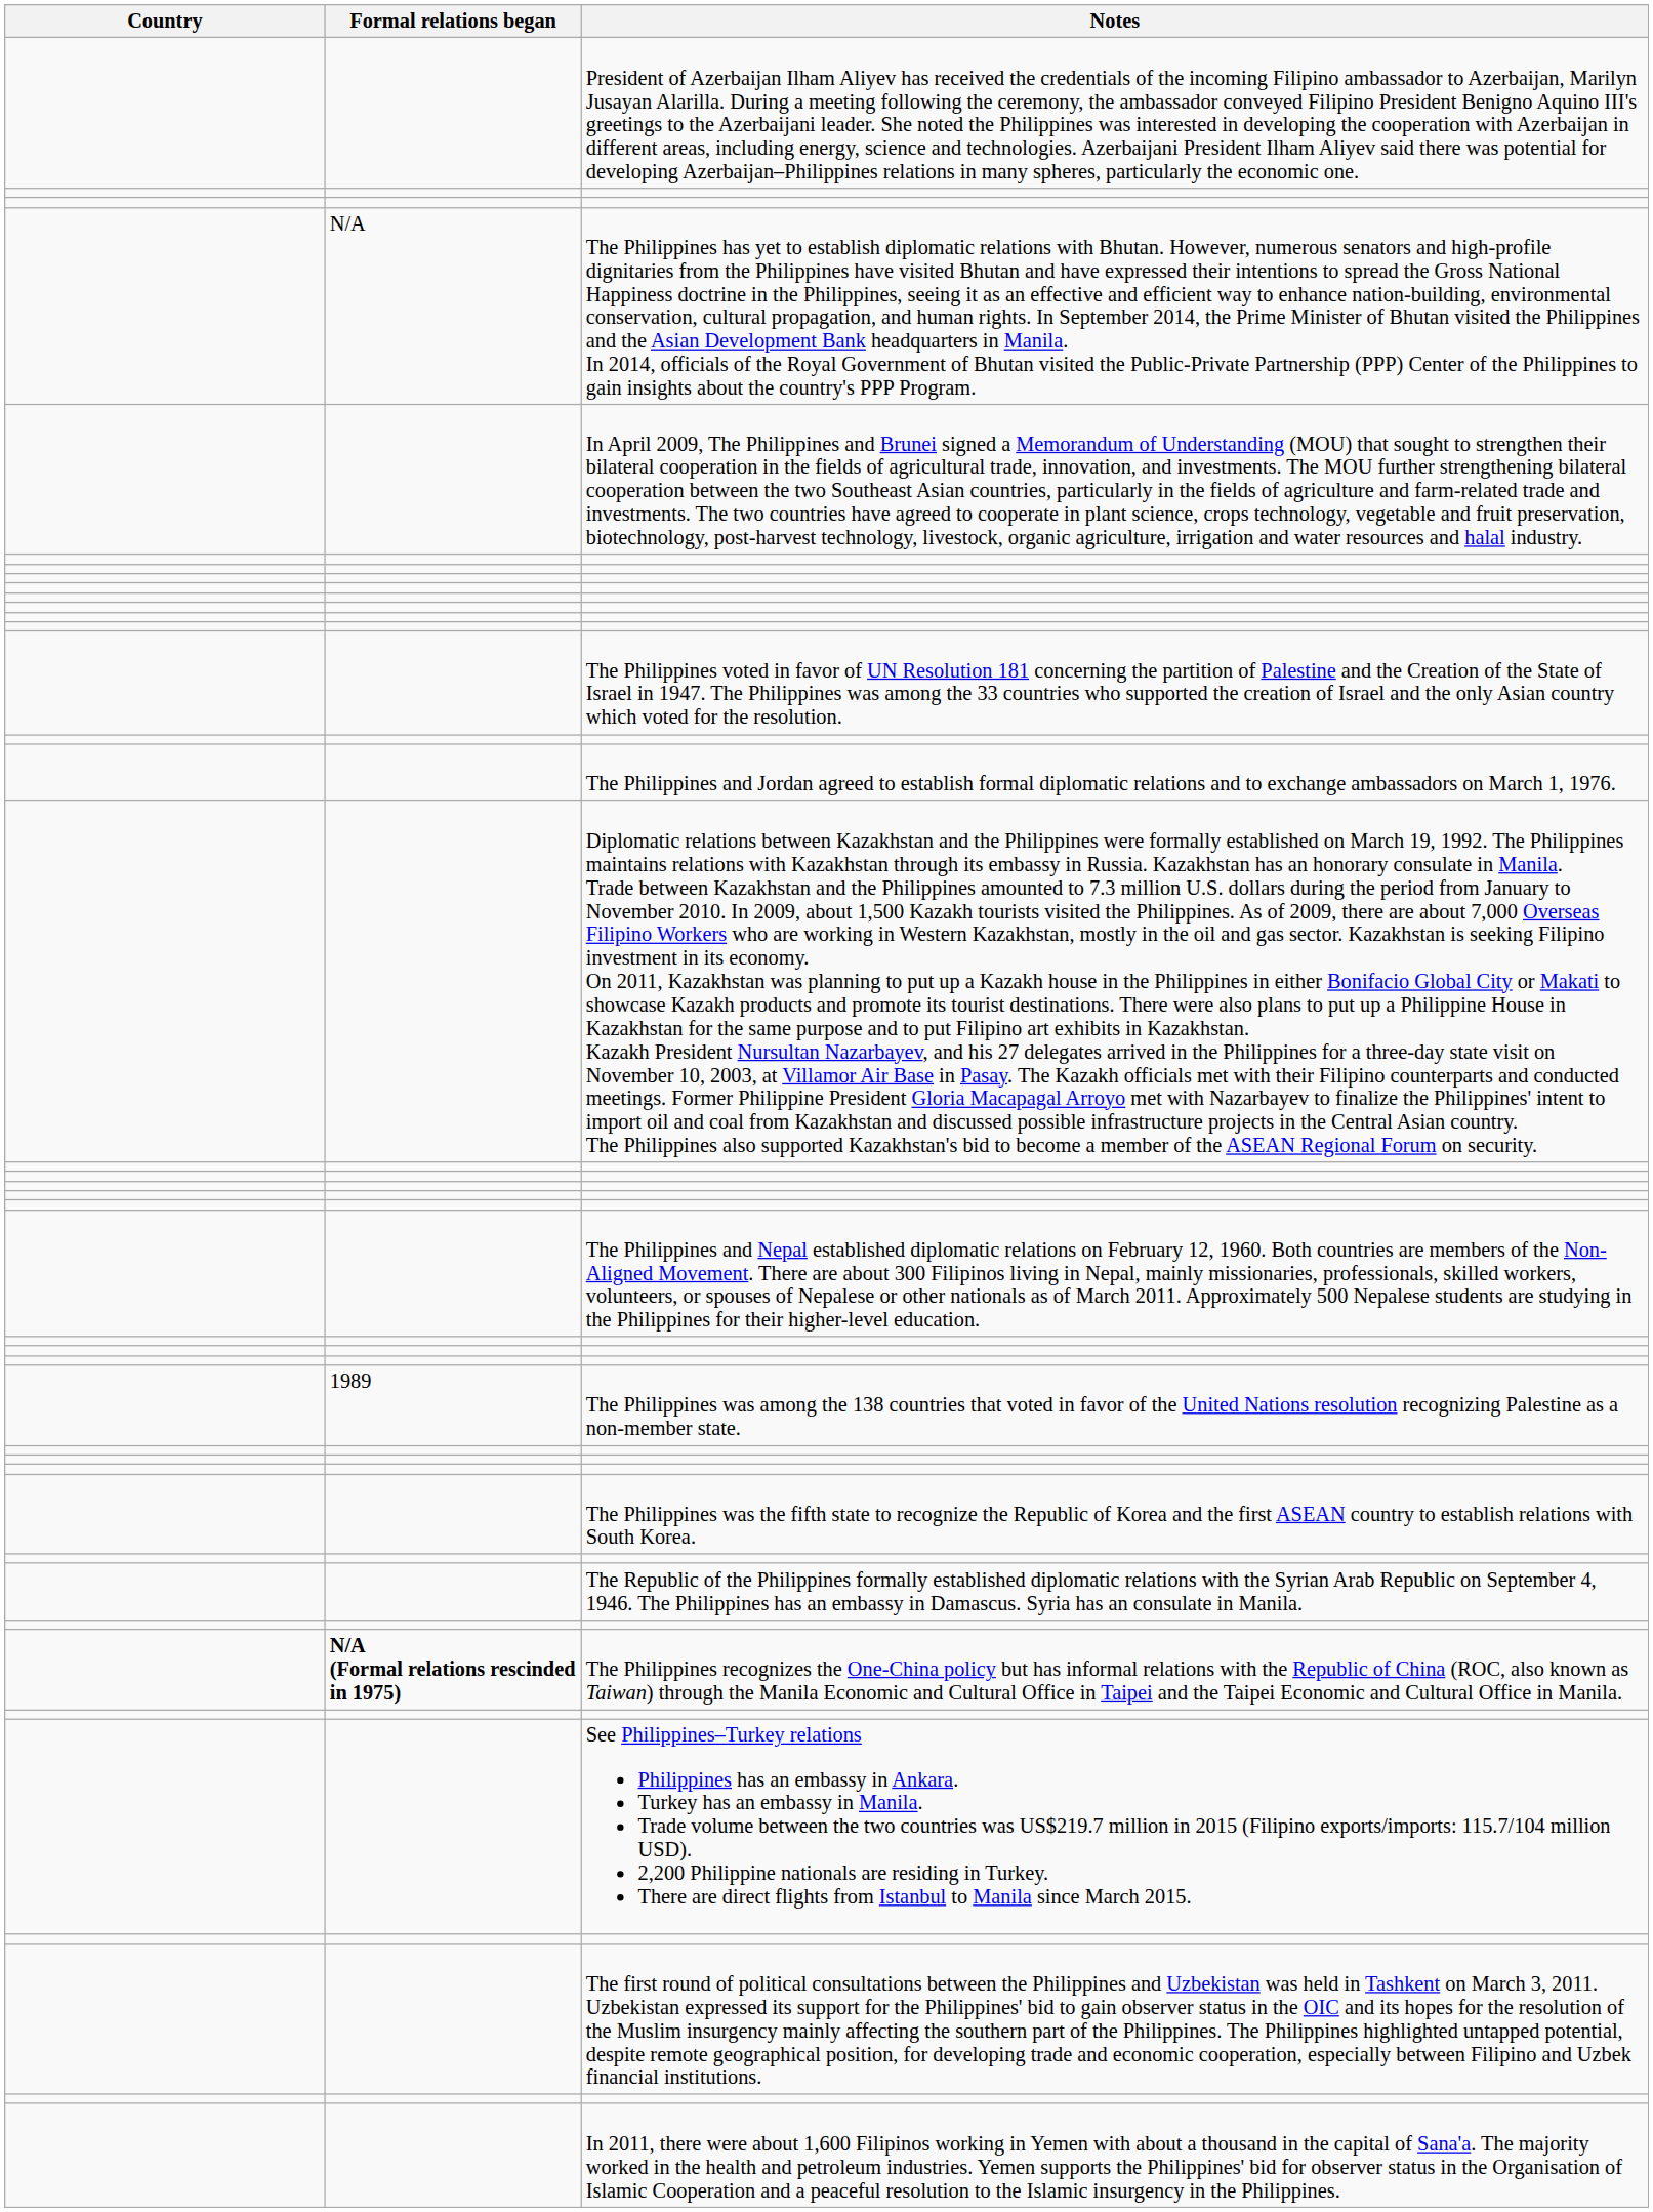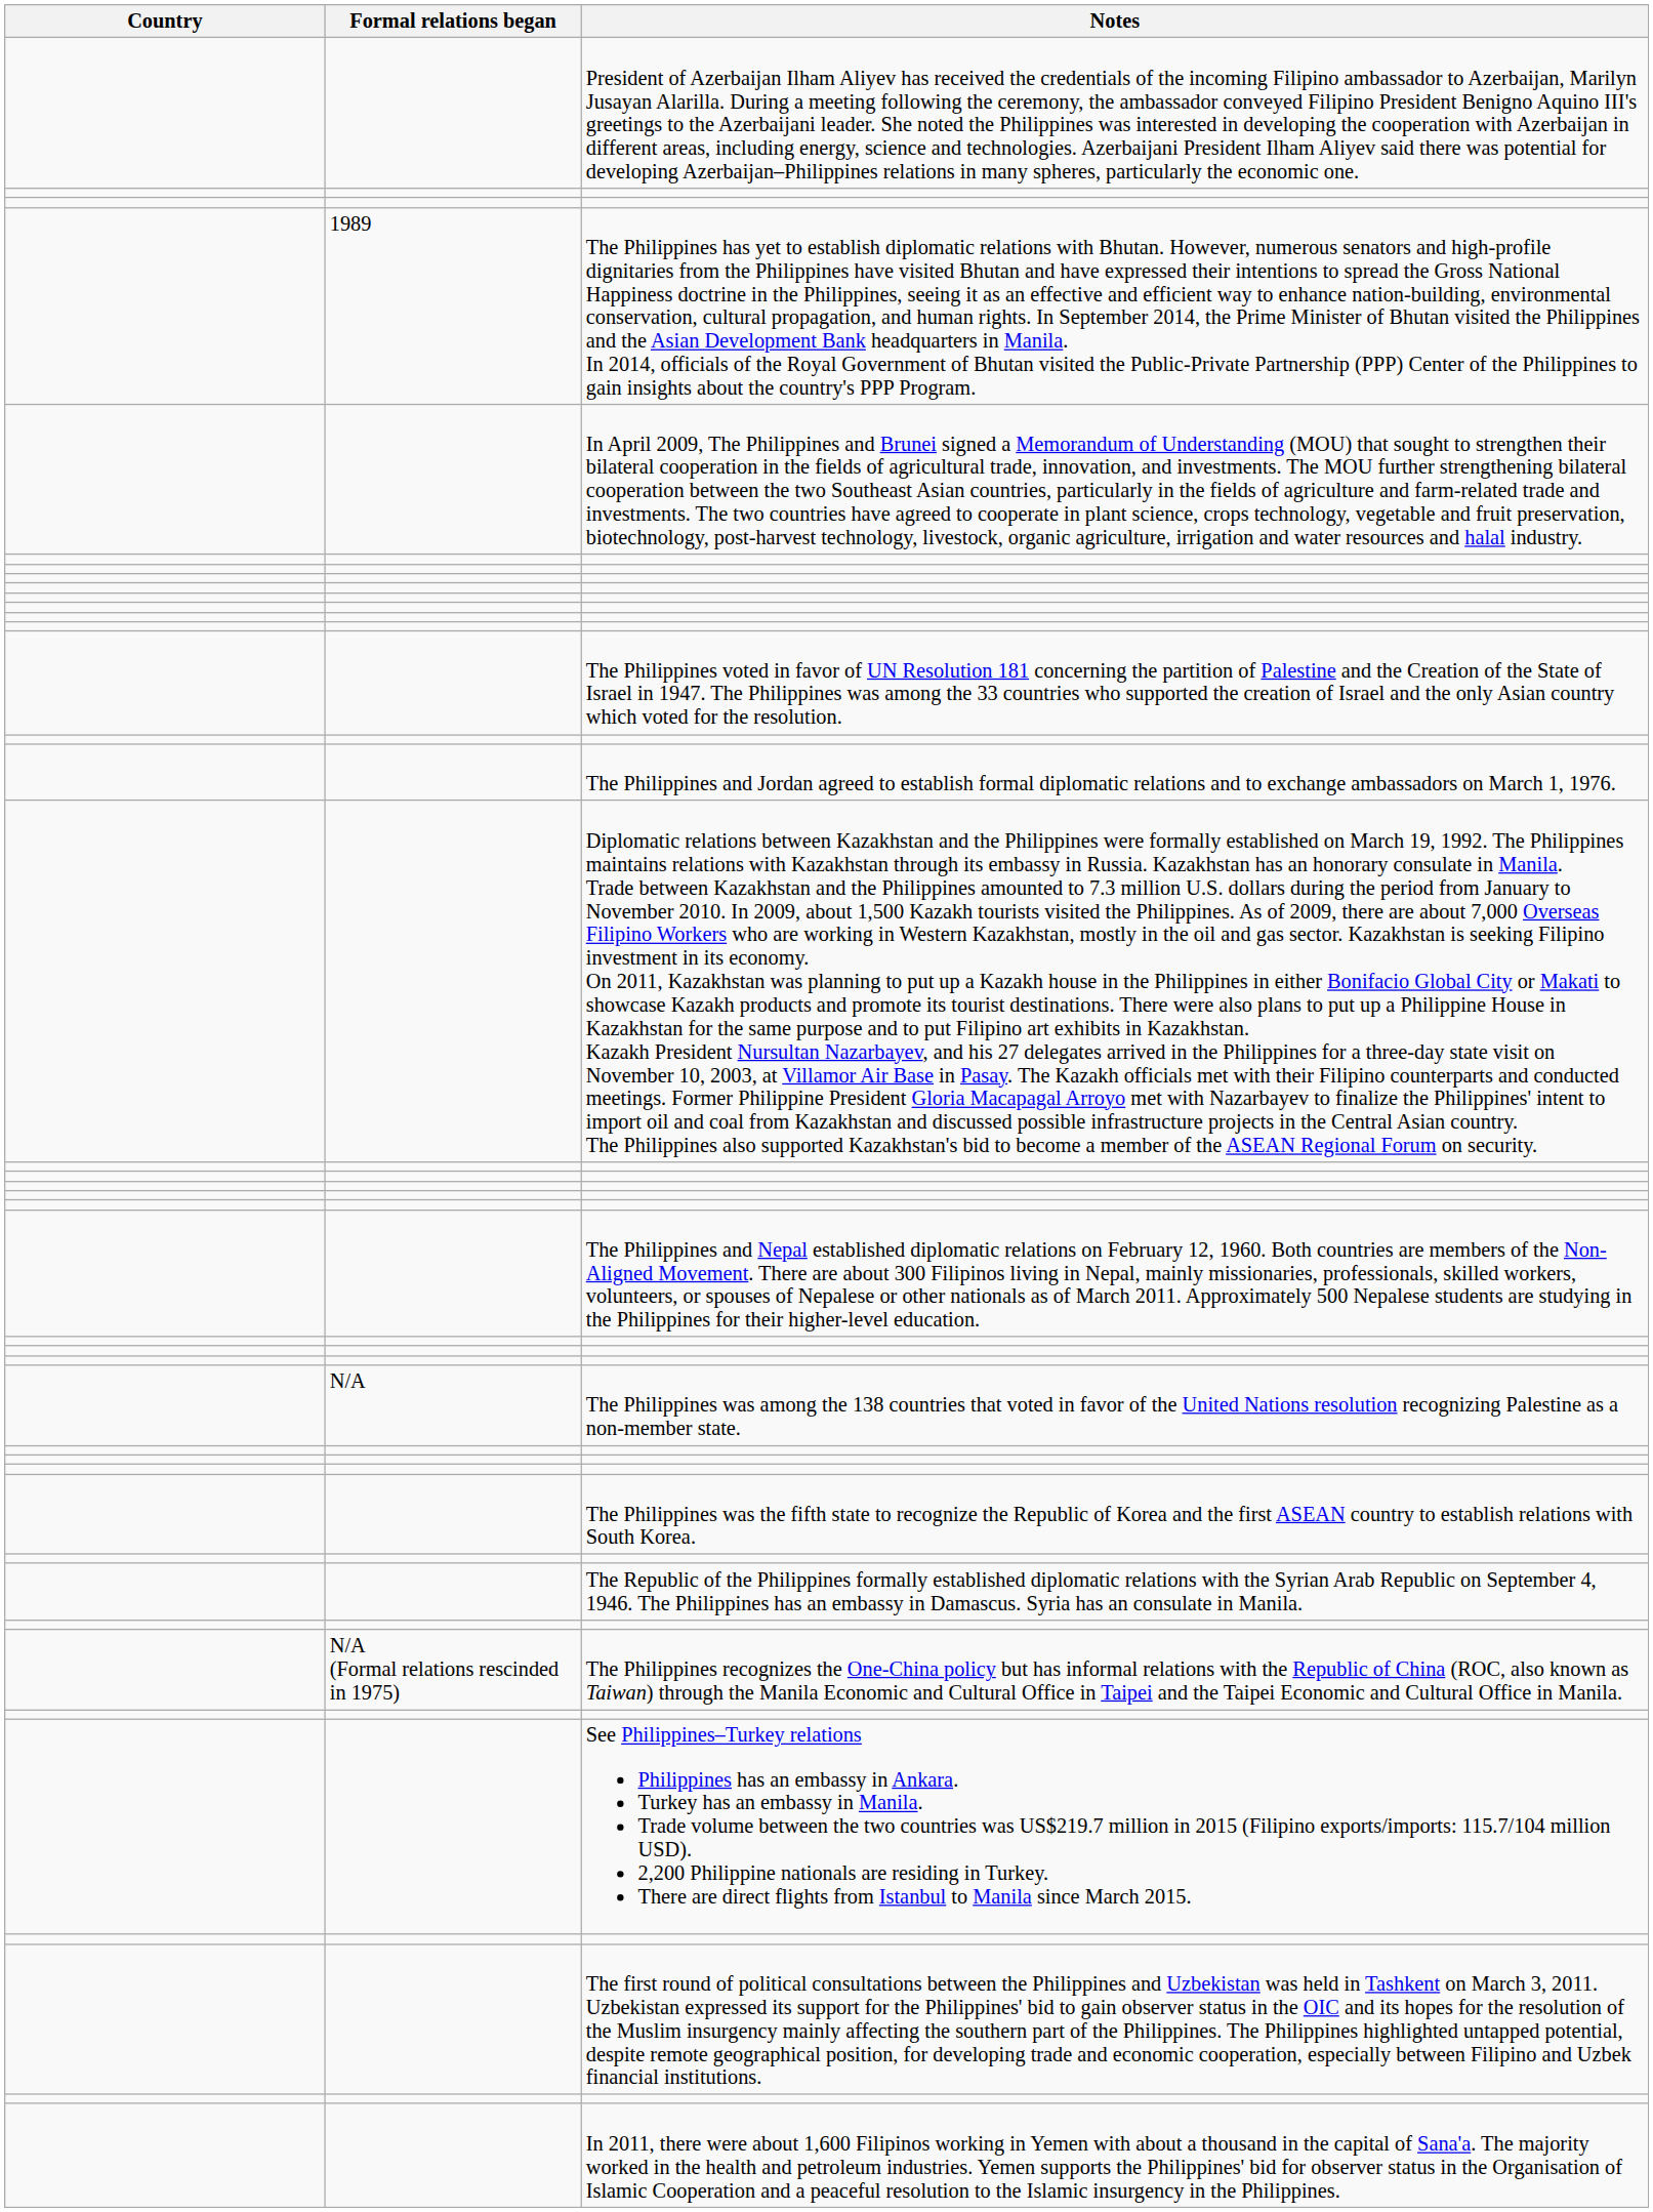row 5 | Formal relations began: N/A -> 1989
row 28 | Formal relations began: 1989 -> N/A
row 36 | Formal relations began: bold -> normal
